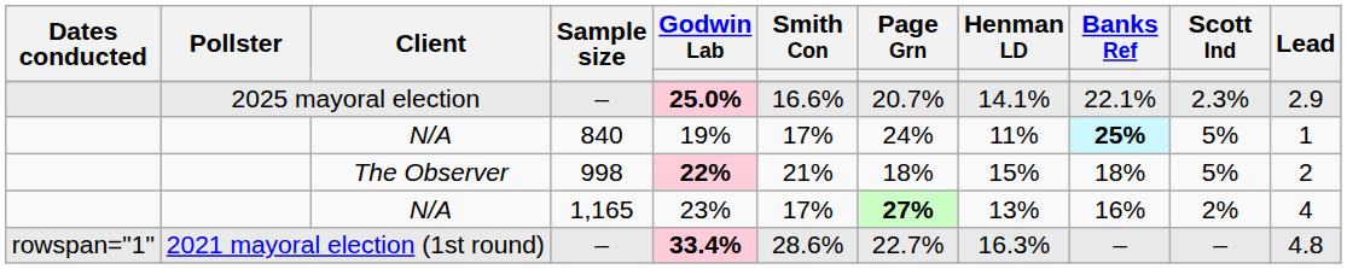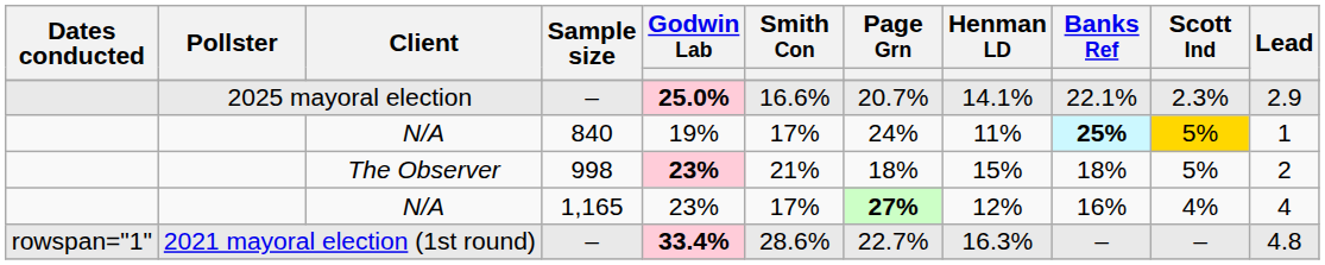N/A / 840 | Scott Ind: no background -> gold background
The Observer | Godwin Lab: 22% -> 23%
N/A / 1,165 | Henman LD: 13% -> 12%
N/A / 1,165 | Scott Ind: 2% -> 4%
